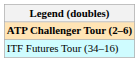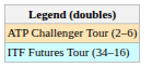row 2 | column 1: bold -> normal
